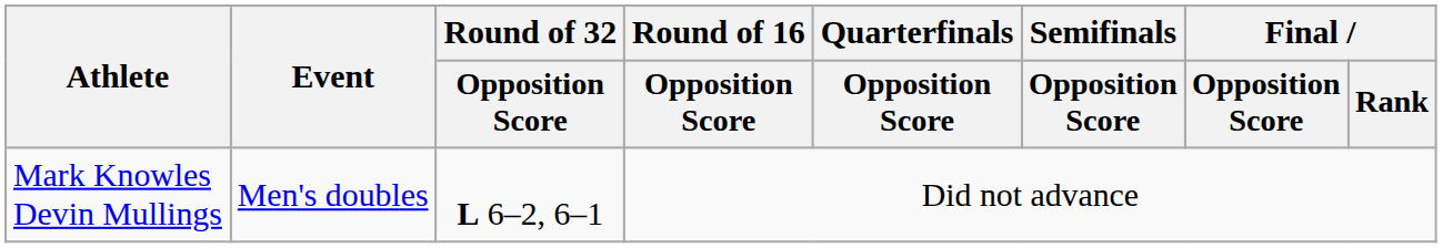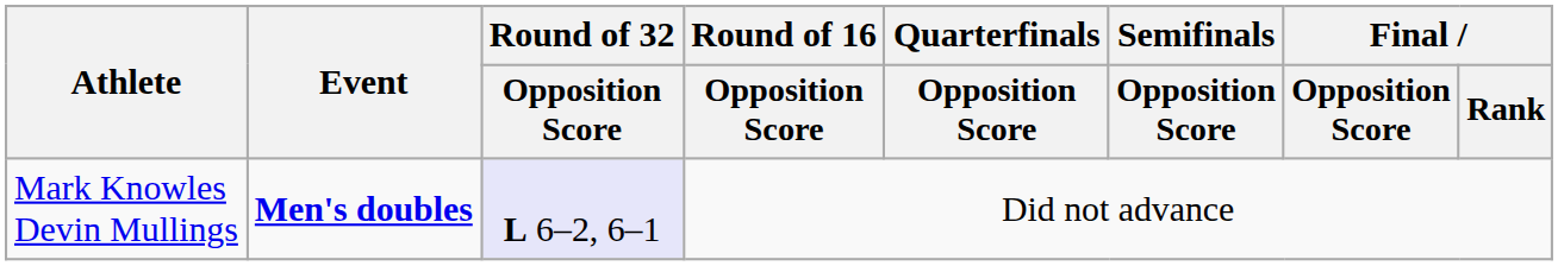Mark Knowles Devin Mullings | Event: normal -> bold
Mark Knowles Devin Mullings | Round of 32 / Opposition Score: no background -> lavender background
